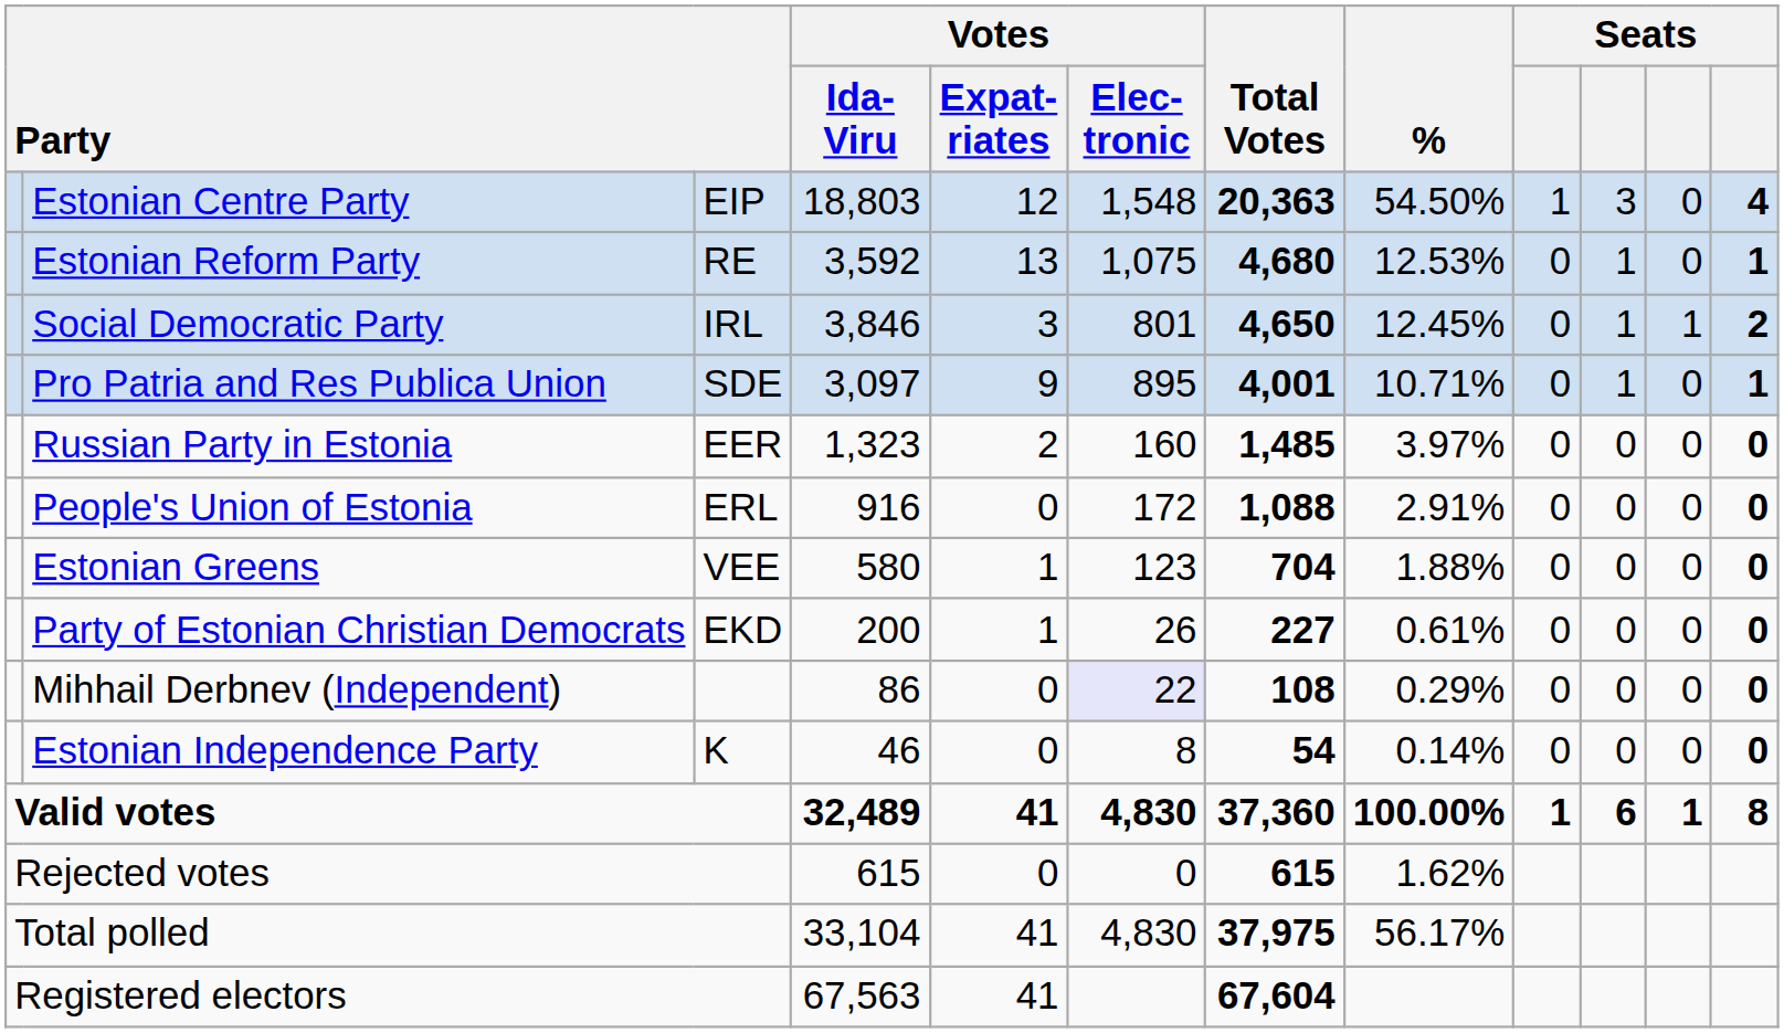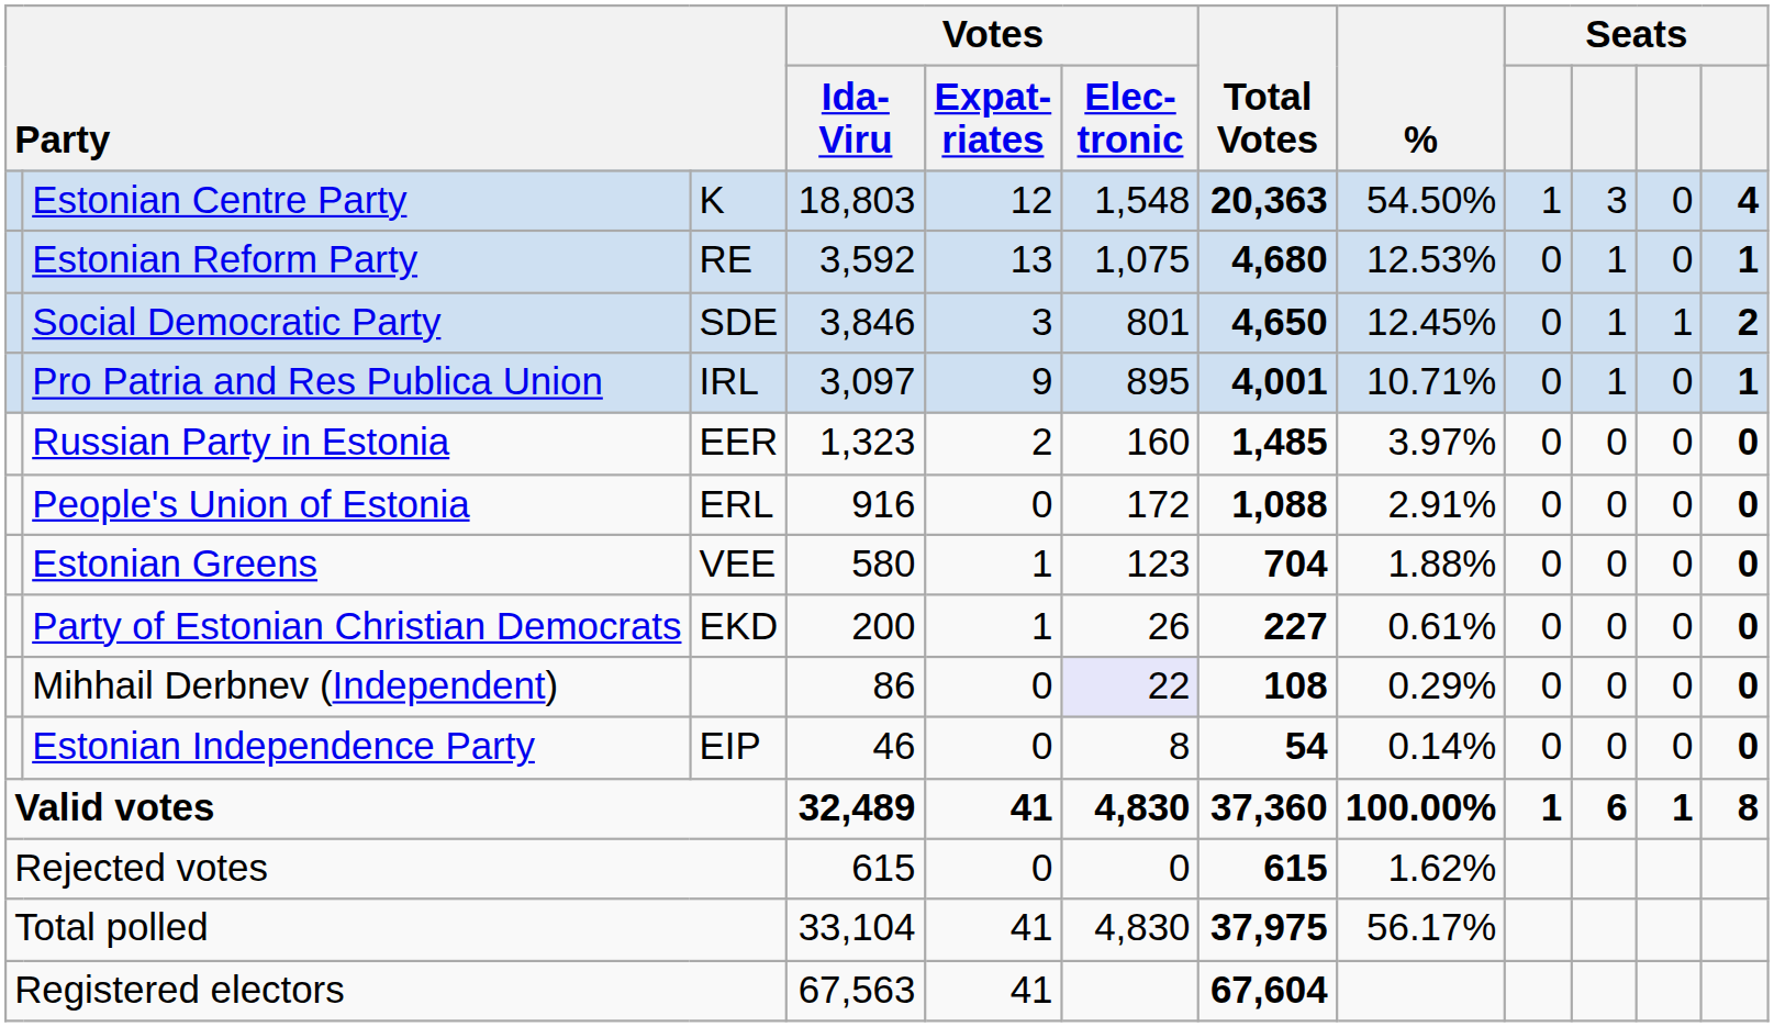Estonian Centre Party | column 3: EIP -> K
Social Democratic Party | column 3: IRL -> SDE
Pro Patria and Res Publica Union | column 3: SDE -> IRL
Estonian Independence Party | column 3: K -> EIP
